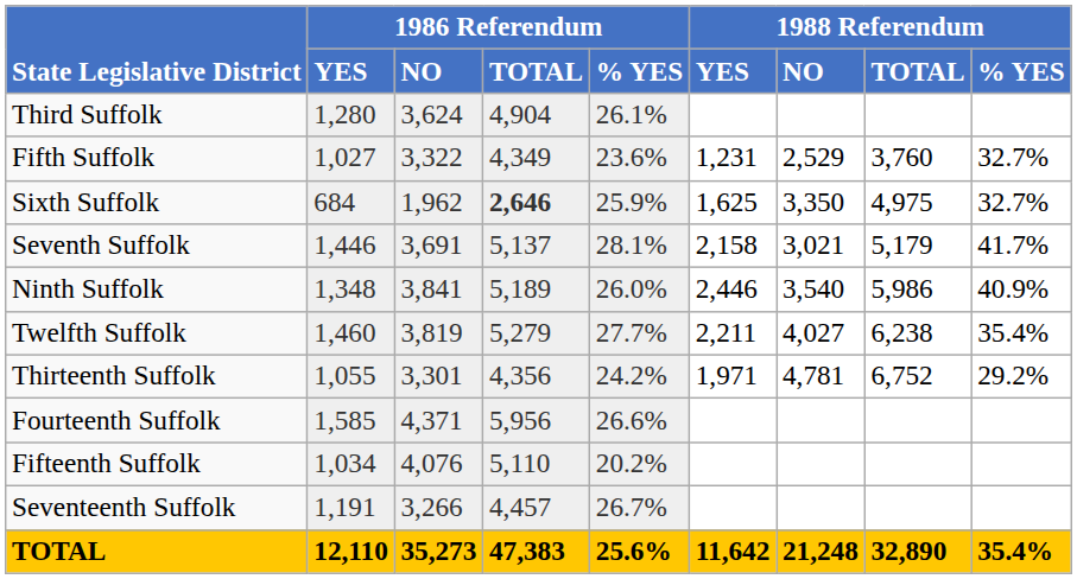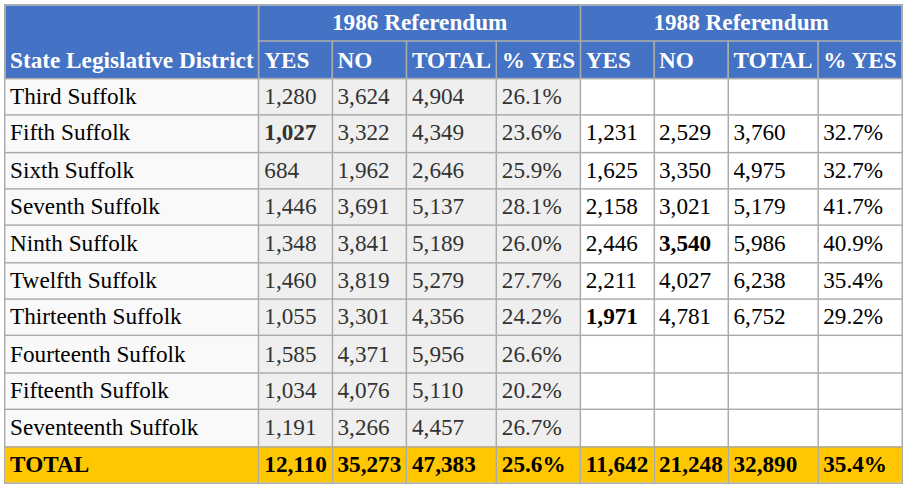Fifth Suffolk | column 2: normal -> bold
Sixth Suffolk | column 4: bold -> normal
Ninth Suffolk | column 7: normal -> bold
Thirteenth Suffolk | column 6: normal -> bold
